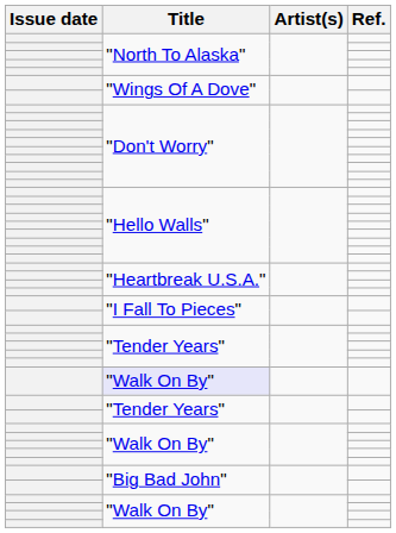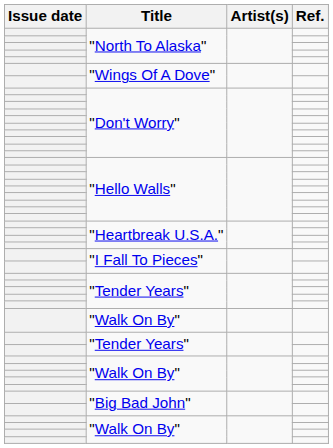row 39 | Title: lavender background -> no background
